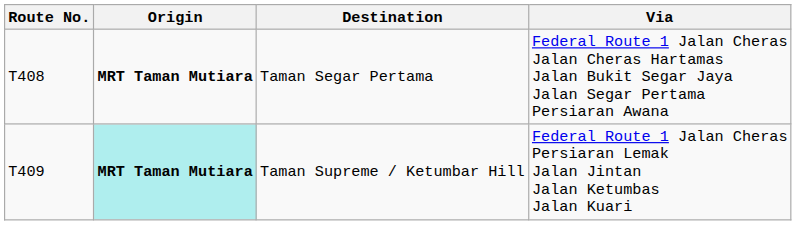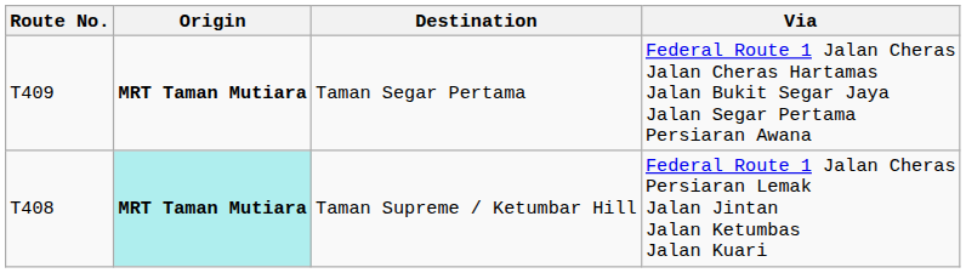Taman Segar Pertama | Route No.: T408 -> T409
Taman Supreme / Ketumbar Hill | Route No.: T409 -> T408
